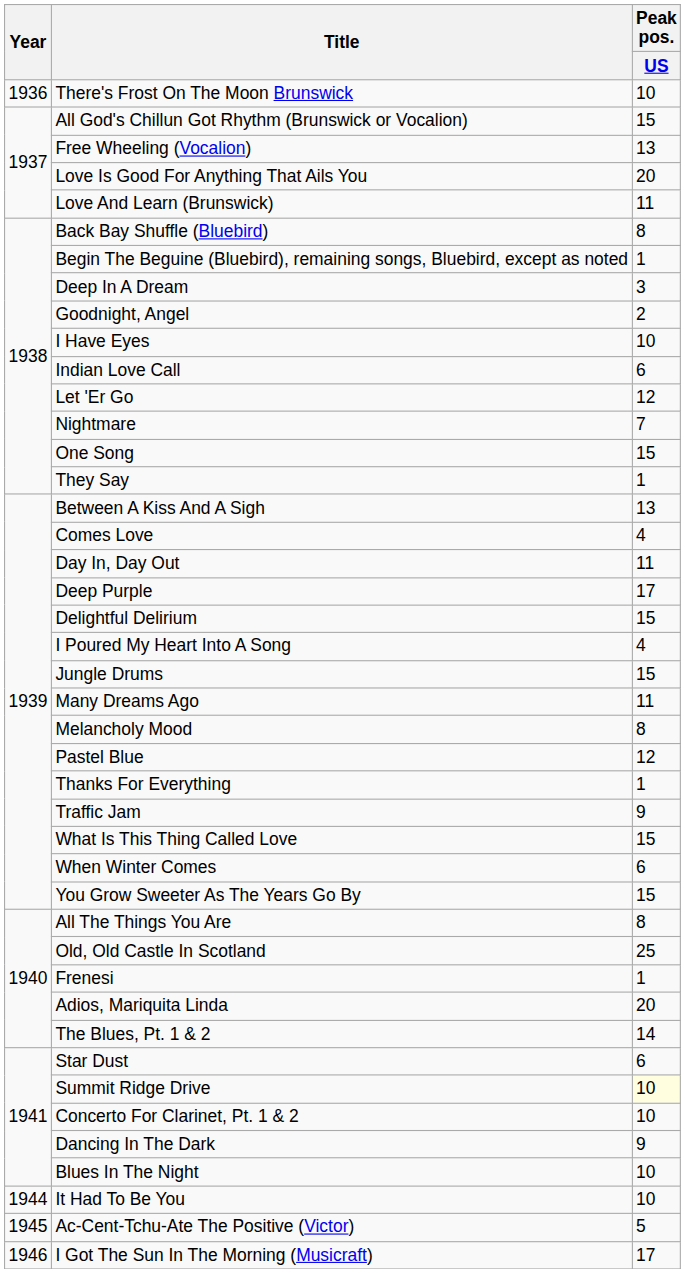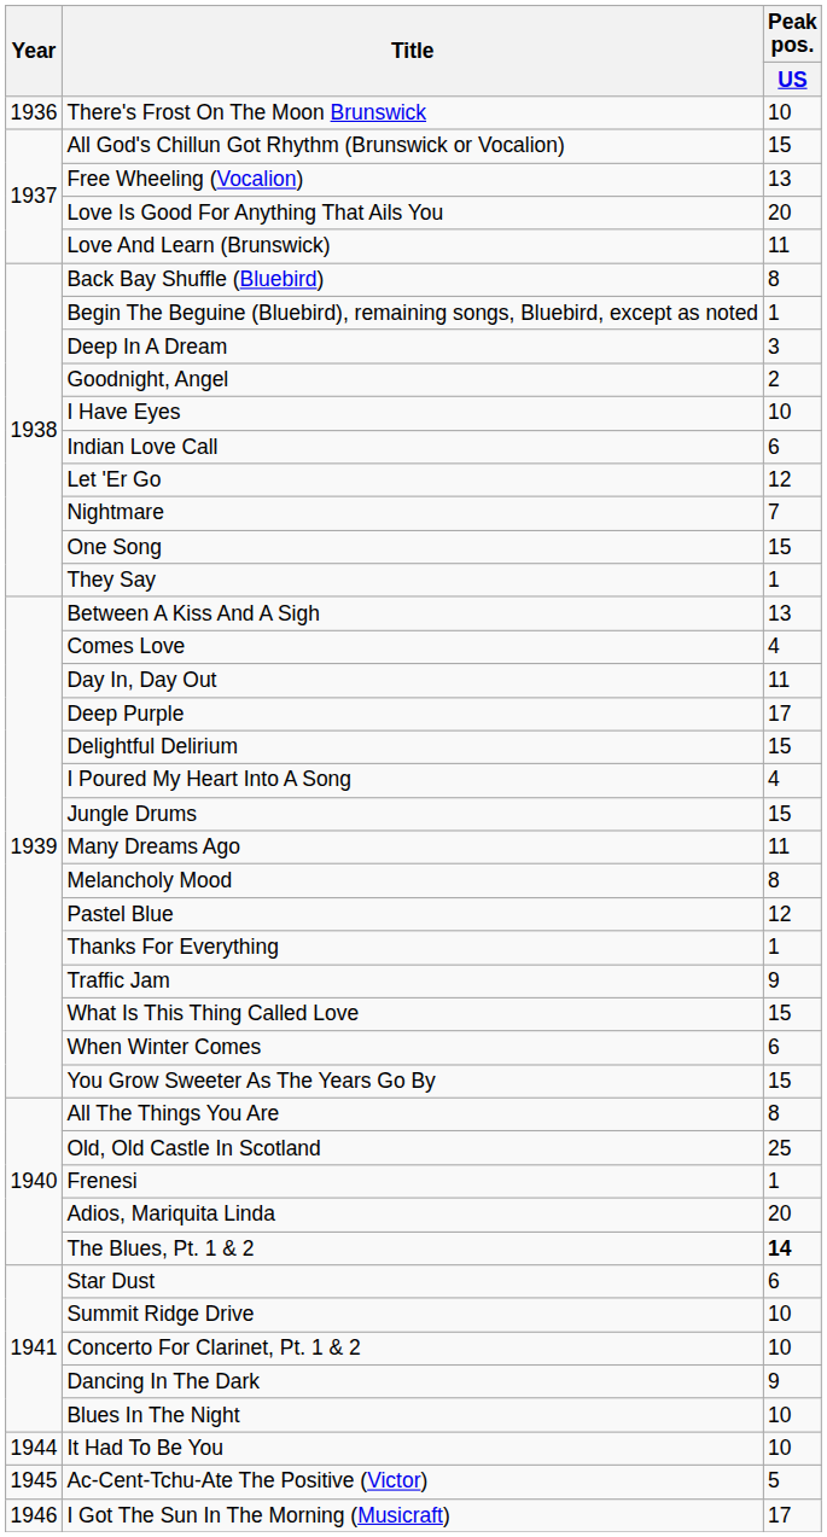The Blues, Pt. 1 & 2 | Peak pos. / US: normal -> bold
Summit Ridge Drive | Peak pos. / US: lightyellow background -> no background
